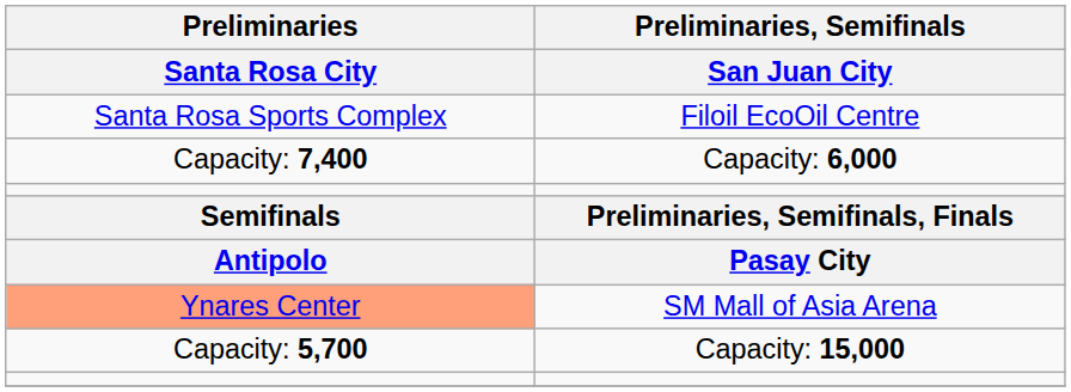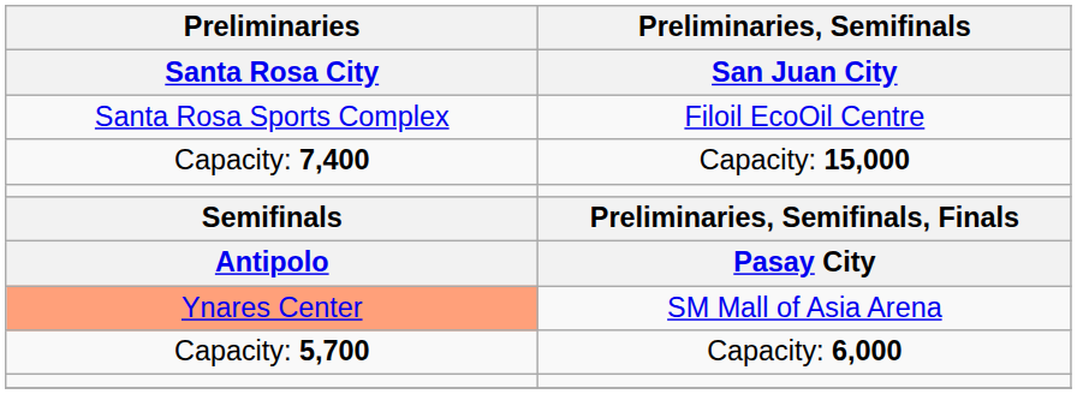row 4 | Preliminaries, Semifinals / San Juan City: Capacity: 6,000 -> Capacity: 15,000
row 9 | Preliminaries, Semifinals / San Juan City: Capacity: 15,000 -> Capacity: 6,000
